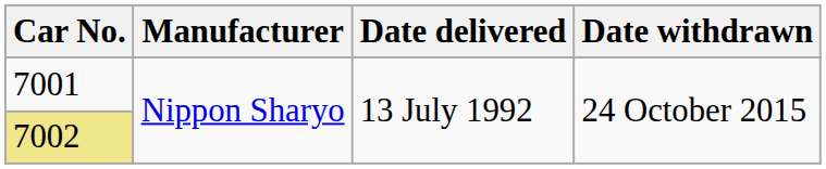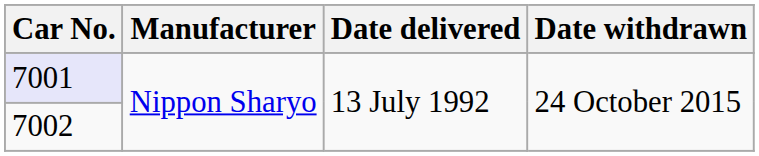7001 | Car No.: no background -> lavender background
7002 | Car No.: khaki background -> no background
